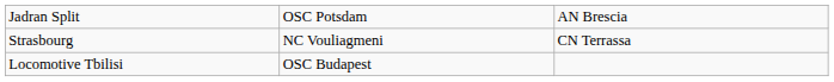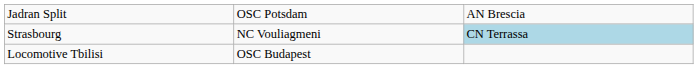Strasbourg | column 3: no background -> lightblue background
